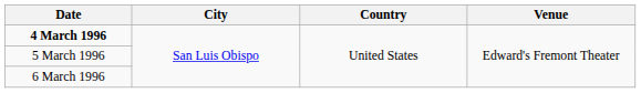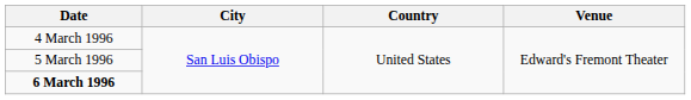4 March 1996 | Date: bold -> normal
6 March 1996 | Date: normal -> bold
